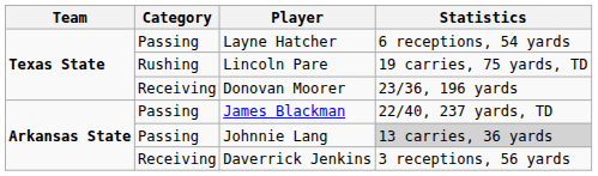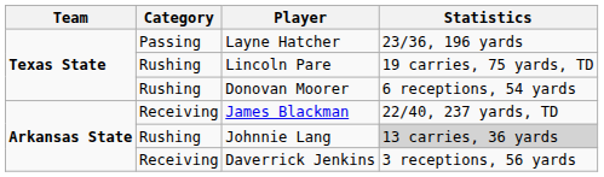Layne Hatcher | Statistics: 6 receptions, 54 yards -> 23/36, 196 yards
Donovan Moorer | Category: Receiving -> Rushing
Donovan Moorer | Statistics: 23/36, 196 yards -> 6 receptions, 54 yards
James Blackman | Category: Passing -> Receiving
Johnnie Lang | Category: Passing -> Rushing
